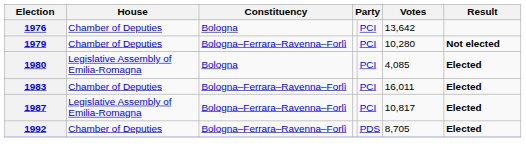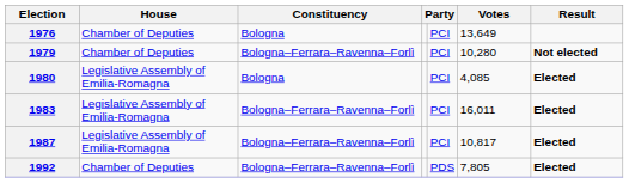1976 | Votes: 13,642 -> 13,649
1983 | House: Chamber of Deputies -> Legislative Assembly of Emilia-Romagna
1992 | Votes: 8,705 -> 7,805
